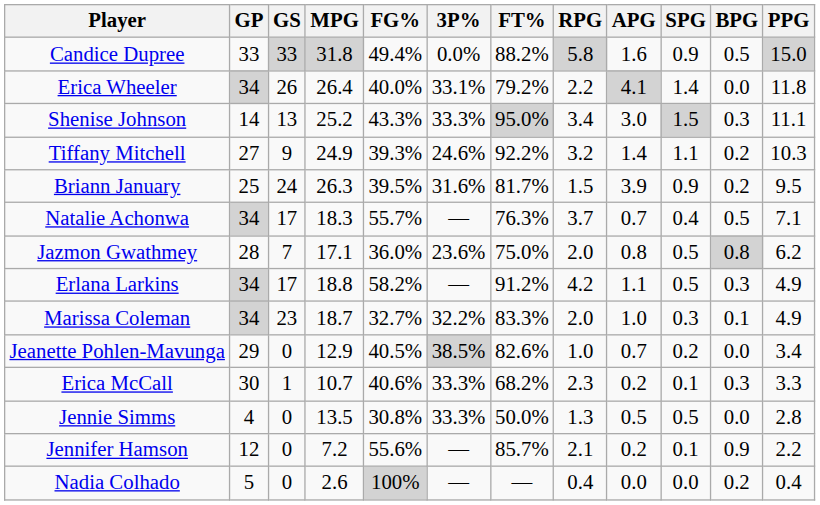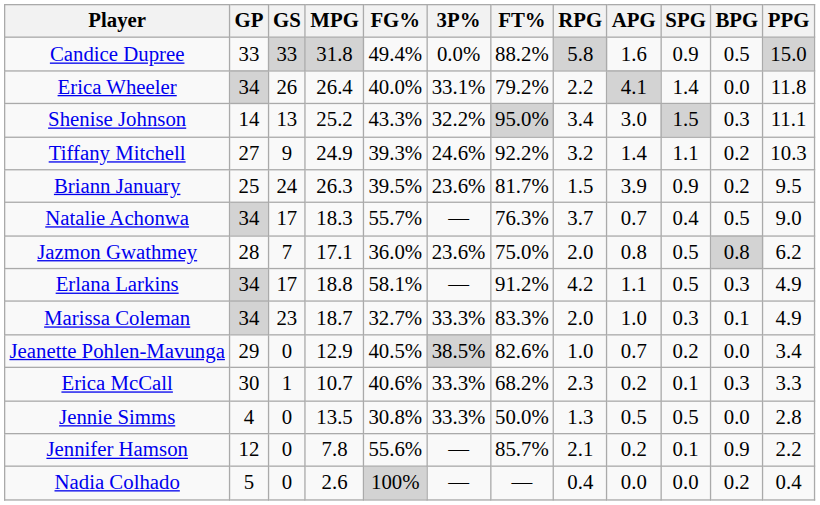Shenise Johnson | 3P%: 33.3% -> 32.2%
Briann January | 3P%: 31.6% -> 23.6%
Natalie Achonwa | PPG: 7.1 -> 9.0
Erlana Larkins | FG%: 58.2% -> 58.1%
Marissa Coleman | 3P%: 32.2% -> 33.3%
Jennifer Hamson | MPG: 7.2 -> 7.8
